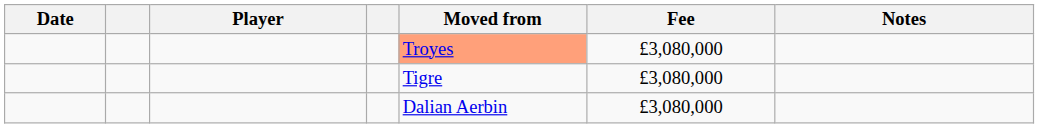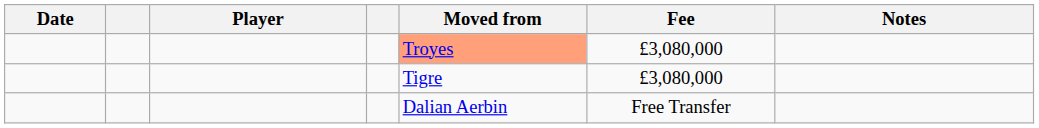row 4 | Fee: £3,080,000 -> Free Transfer
